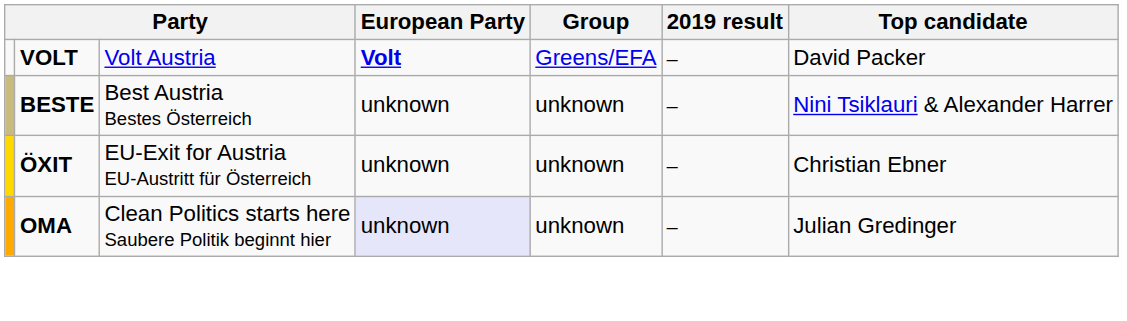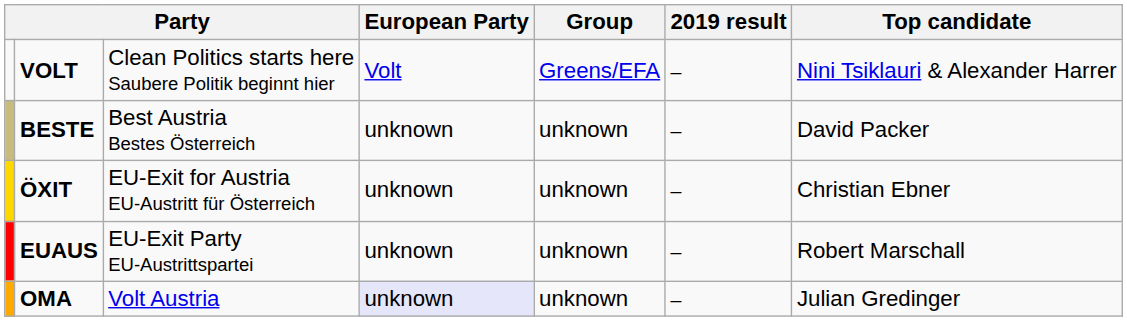VOLT | column 3: Volt Austria -> Clean Politics starts here Saubere Politik beginnt hier
VOLT | European Party: bold -> normal
VOLT | Top candidate: David Packer -> Nini Tsiklauri & Alexander Harrer
BESTE | Top candidate: Nini Tsiklauri & Alexander Harrer -> David Packer
+ row: EUAUS | EU-Exit Party EU-Austrittspartei | unknown | unknown | — | Robert Marschall
OMA | column 3: Clean Politics starts here Saubere Politik beginnt hier -> Volt Austria
